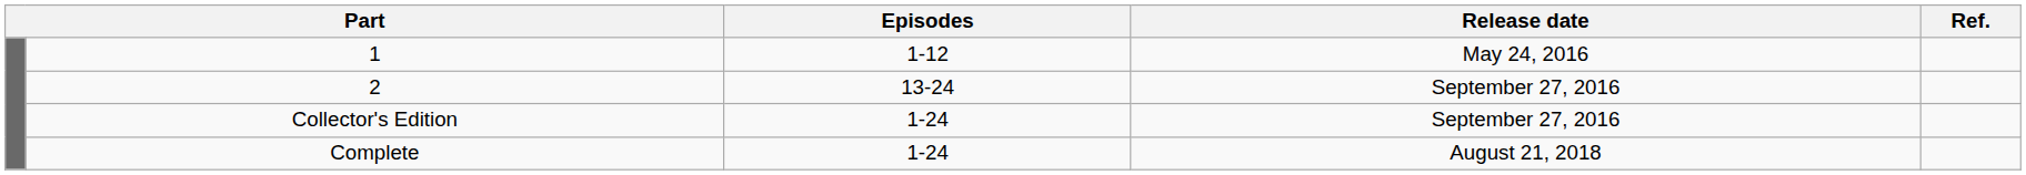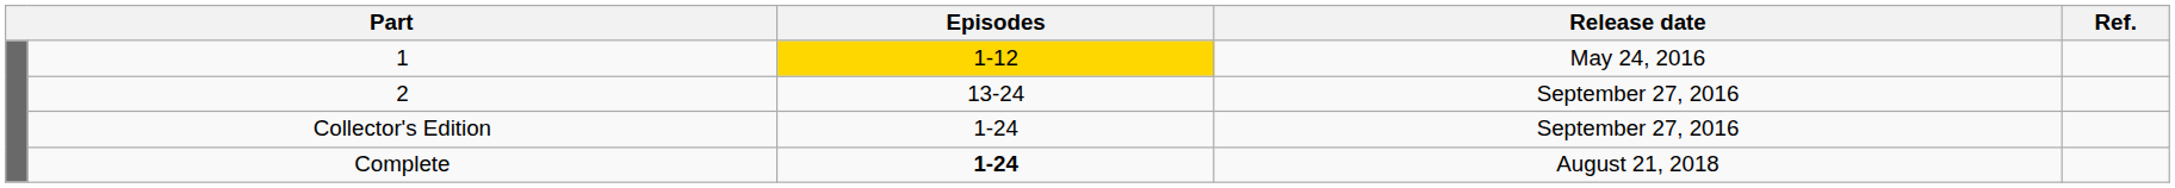1 | Episodes: no background -> gold background
Complete | Episodes: normal -> bold
